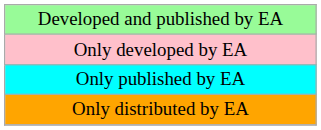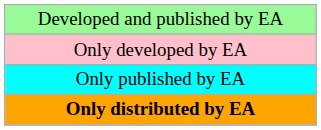row 4 | column 1: normal -> bold
